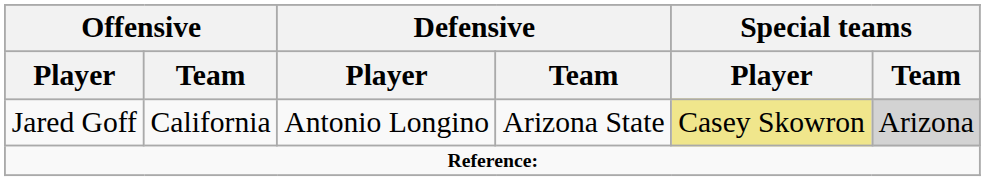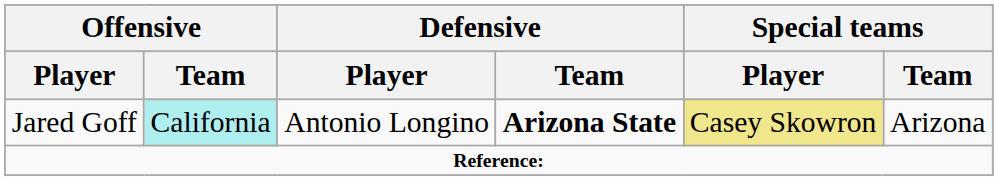Jared Goff | Offensive / Team: no background -> paleturquoise background
Jared Goff | Defensive / Team: normal -> bold
Jared Goff | Special teams / Team: lightgrey background -> no background
